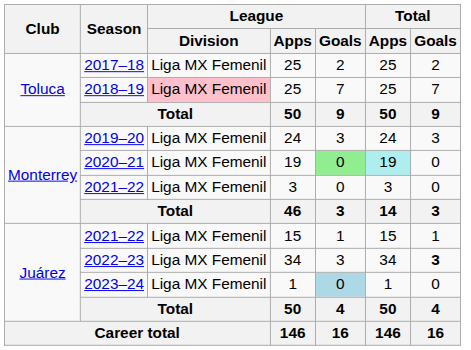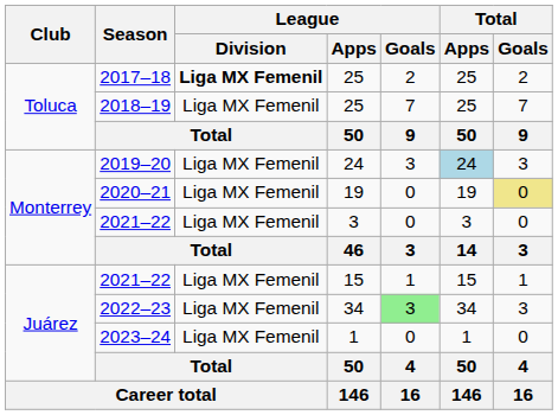2017–18 | League / Division: normal -> bold
2018–19 | League / Division: pink background -> no background
2019–20 | Total / Apps: no background -> lightblue background
2020–21 | League / Goals: lightgreen background -> no background
2020–21 | Total / Apps: paleturquoise background -> no background
2020–21 | Total / Goals: no background -> khaki background
2022–23 | League / Goals: no background -> lightgreen background
2022–23 | Total / Goals: bold -> normal
2023–24 | League / Goals: lightblue background -> no background
